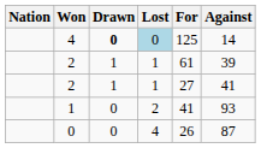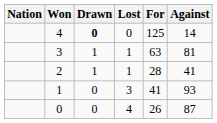row 2 | Lost: lightblue background -> no background
row 3 | Won: 2 -> 3
row 3 | For: 61 -> 63
row 3 | Against: 39 -> 81
row 4 | For: 27 -> 28
row 5 | Lost: 2 -> 3
